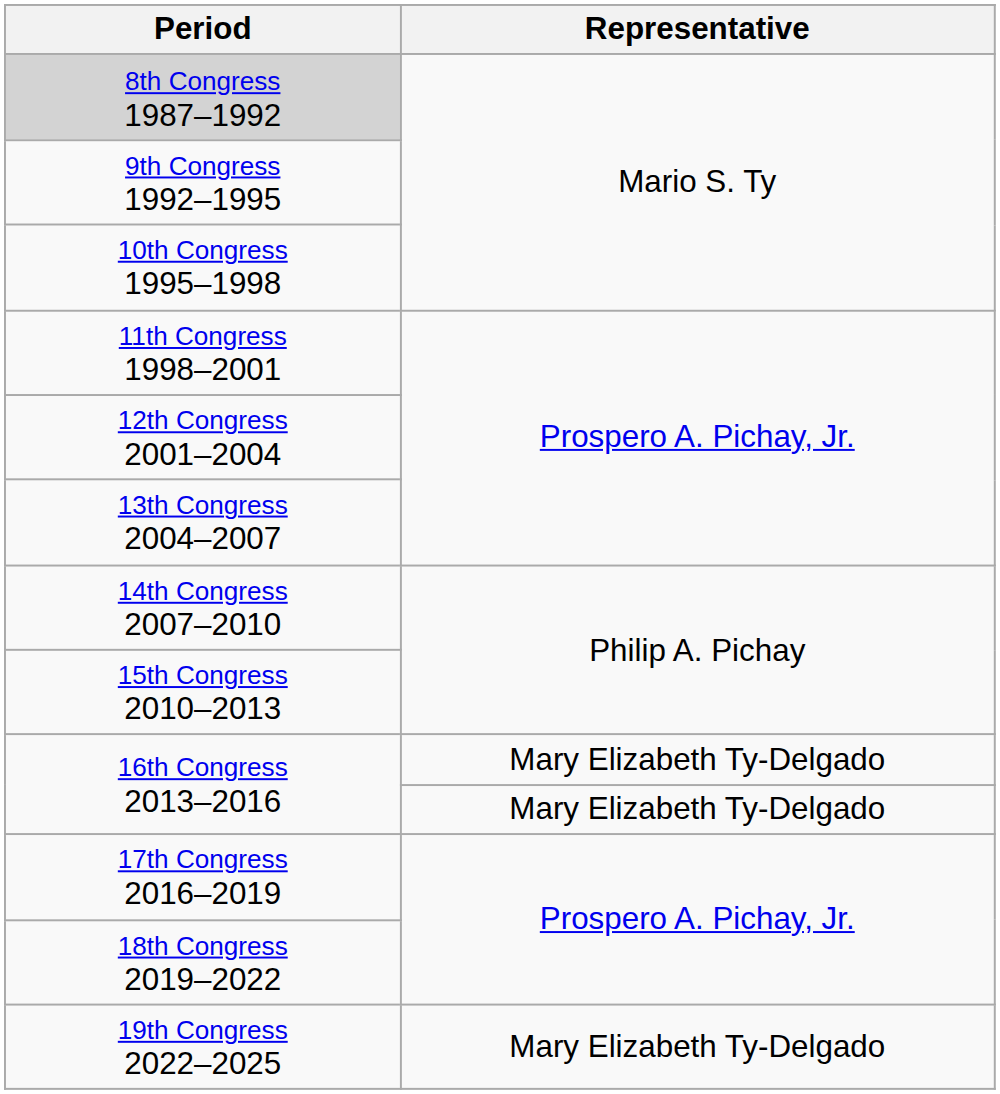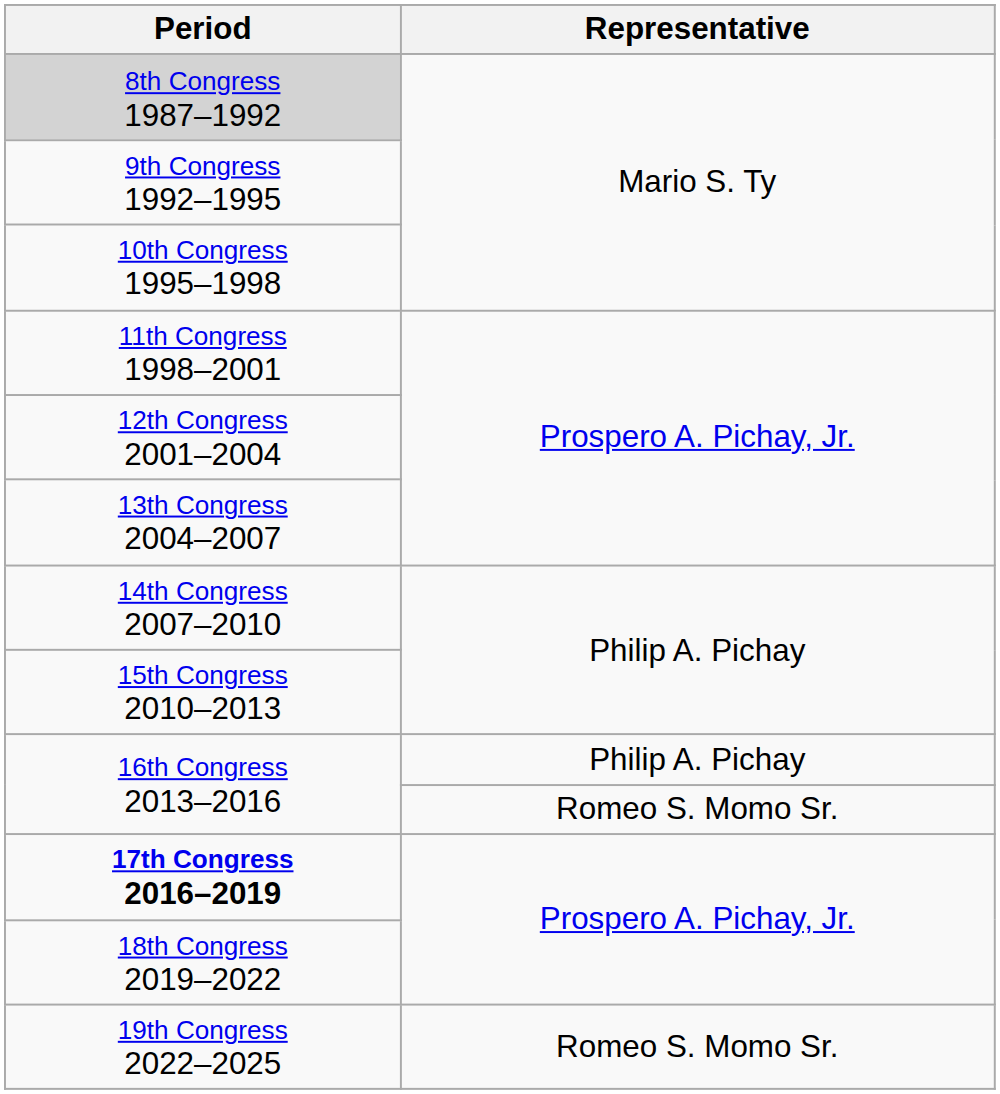row 10 | Representative: Mary Elizabeth Ty-Delgado -> Philip A. Pichay
row 11 | Representative: Mary Elizabeth Ty-Delgado -> Romeo S. Momo Sr.
row 12 | Period: normal -> bold
row 14 | Representative: Mary Elizabeth Ty-Delgado -> Romeo S. Momo Sr.
